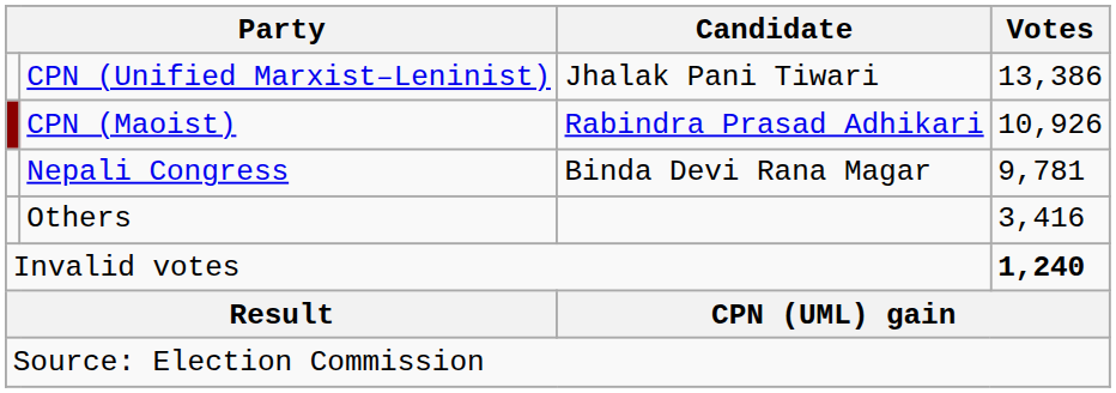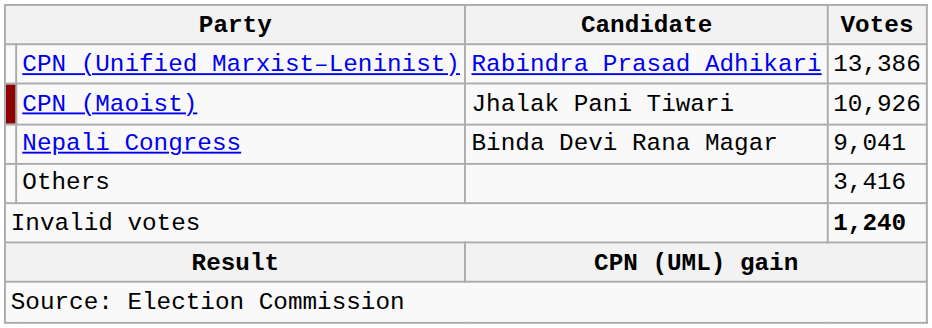CPN (Unified Marxist–Leninist) | Candidate: Jhalak Pani Tiwari -> Rabindra Prasad Adhikari
CPN (Maoist) | Candidate: Rabindra Prasad Adhikari -> Jhalak Pani Tiwari
Nepali Congress | Votes: 9,781 -> 9,041
